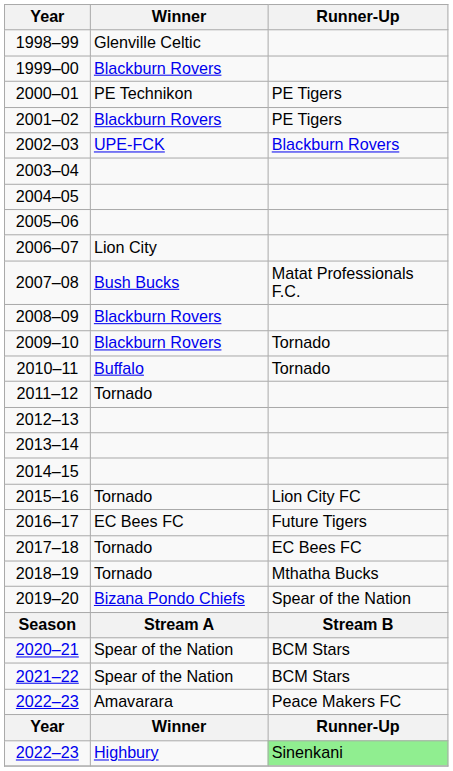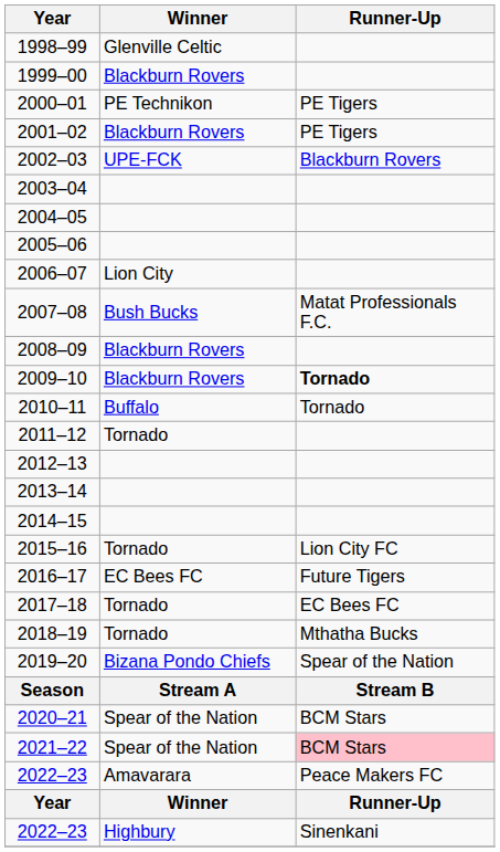2009–10 | Runner-Up: normal -> bold
2021–22 | Runner-Up: no background -> pink background
2022–23 / Highbury | Runner-Up: lightgreen background -> no background
